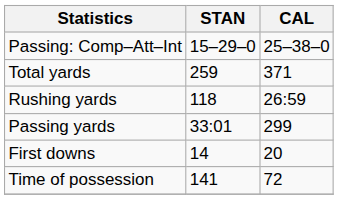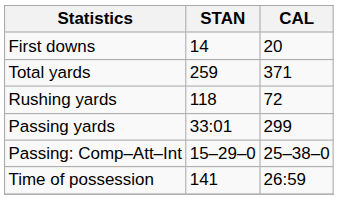rows swapped: First downs <-> Passing: Comp–Att–Int
Rushing yards | CAL: 26:59 -> 72
Time of possession | CAL: 72 -> 26:59
